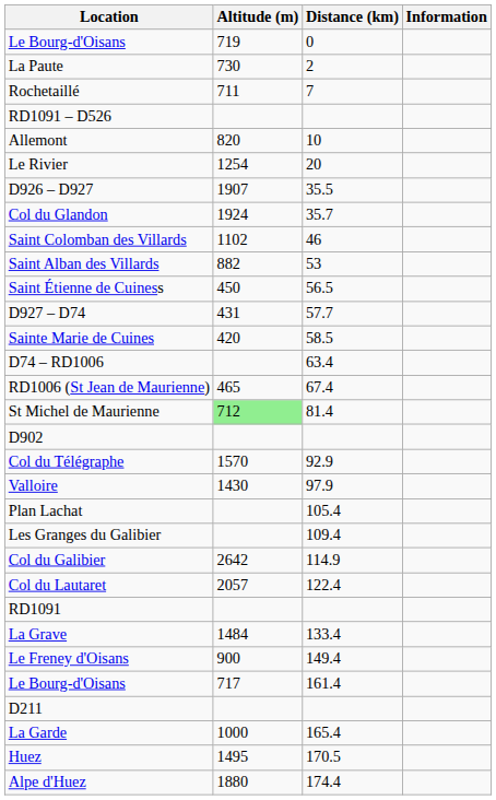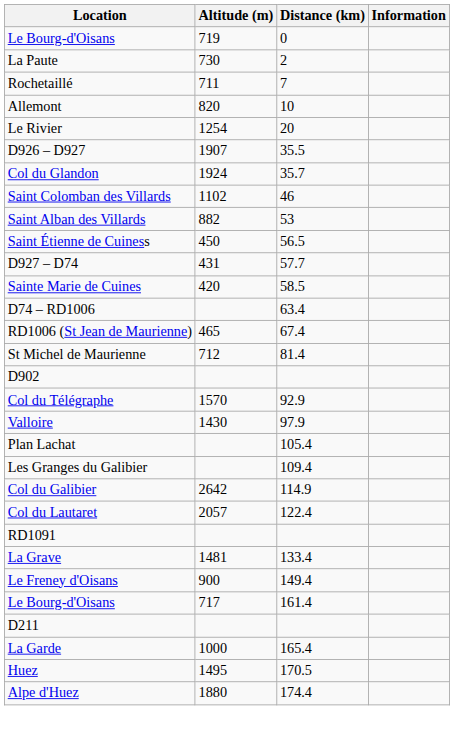- row: RD1091 – D526
St Michel de Maurienne | Altitude (m): lightgreen background -> no background
La Grave | Altitude (m): 1484 -> 1481
